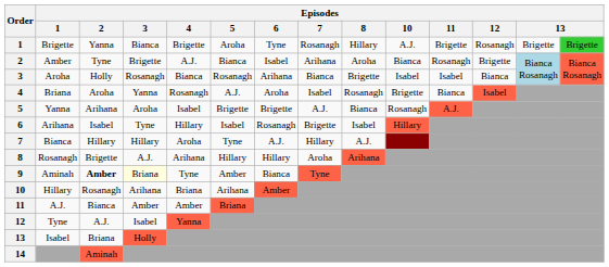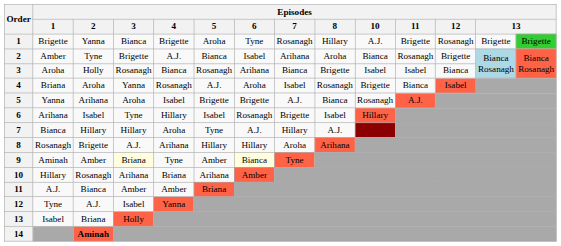9 | Episodes / 2: bold -> normal
9 | Episodes / 6: no background -> lightyellow background
14 | Episodes / 2: normal -> bold
